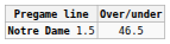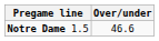Notre Dame 1.5 | Over/under: 46.5 -> 46.6
